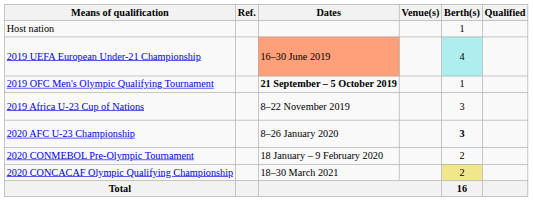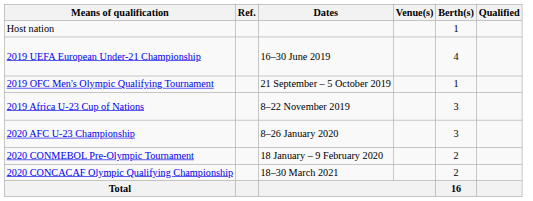2019 UEFA European Under-21 Championship | Dates: lightsalmon background -> no background
2019 UEFA European Under-21 Championship | Berth(s): paleturquoise background -> no background
2019 OFC Men's Olympic Qualifying Tournament | Dates: bold -> normal
2020 AFC U-23 Championship | Berth(s): bold -> normal
2020 CONCACAF Olympic Qualifying Championship | Berth(s): khaki background -> no background
